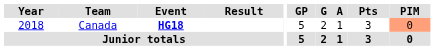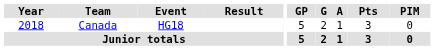Canada | Event: bold -> normal
Canada | PIM: lightsalmon background -> no background
